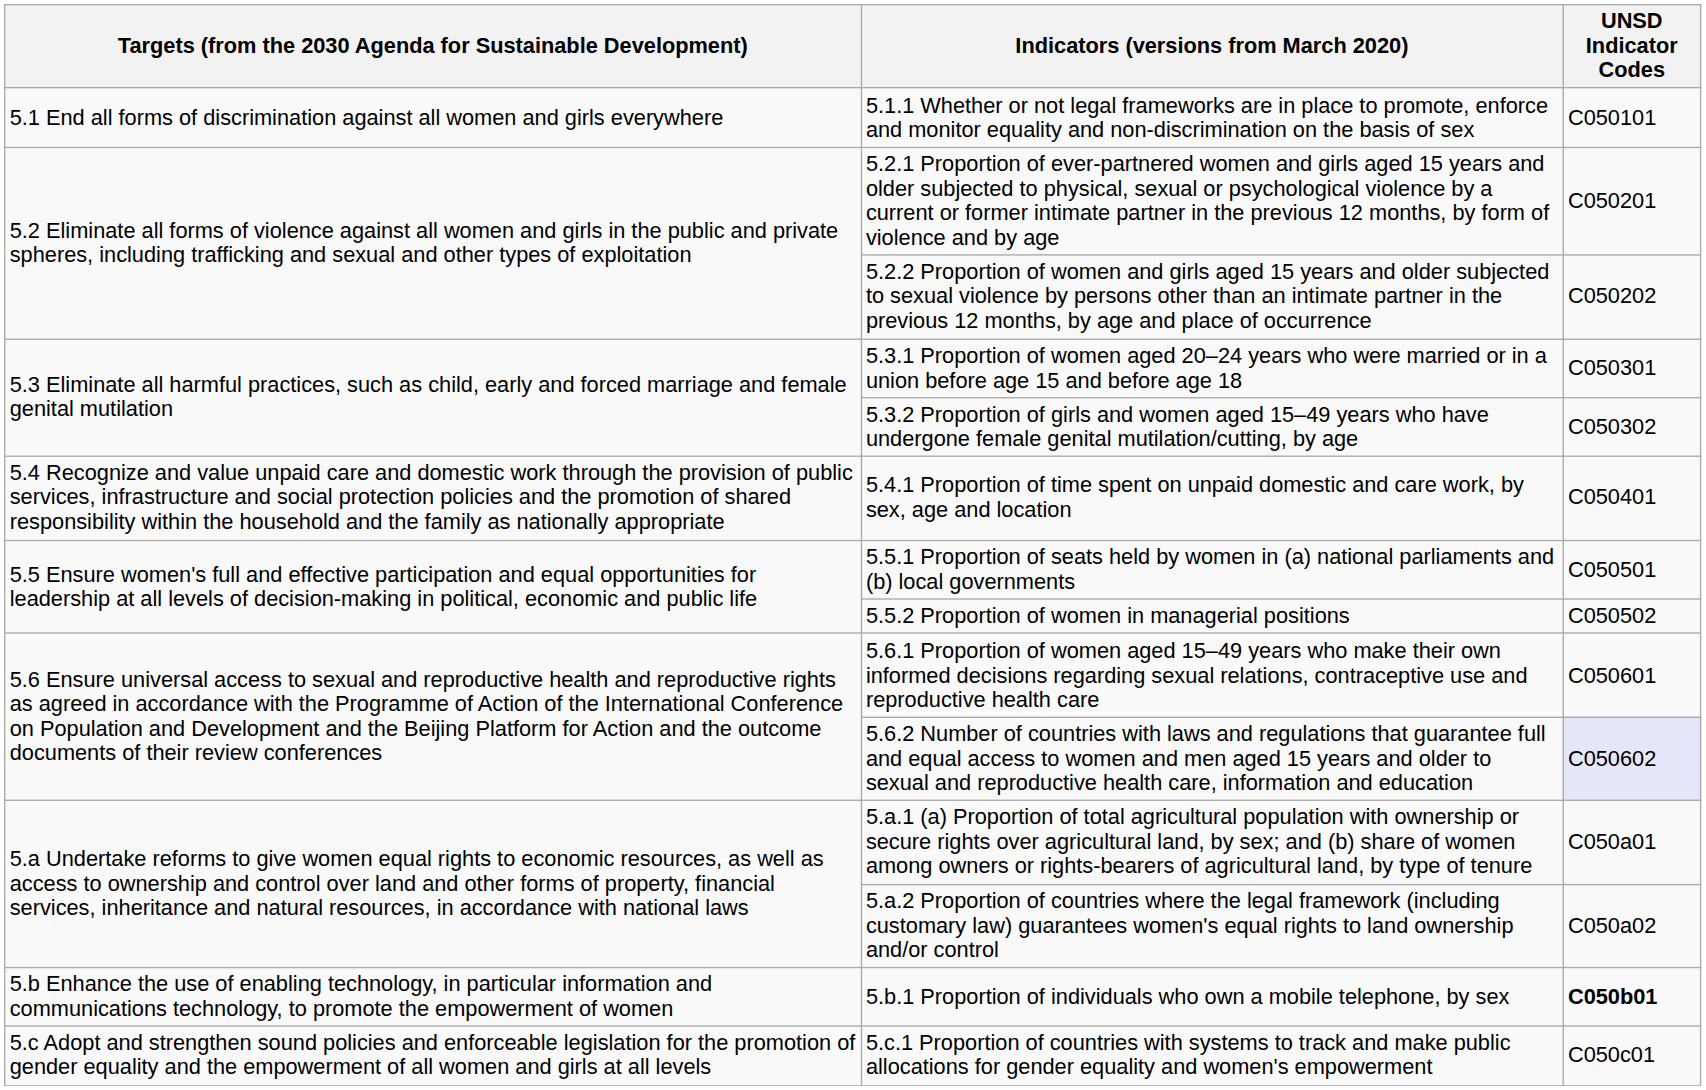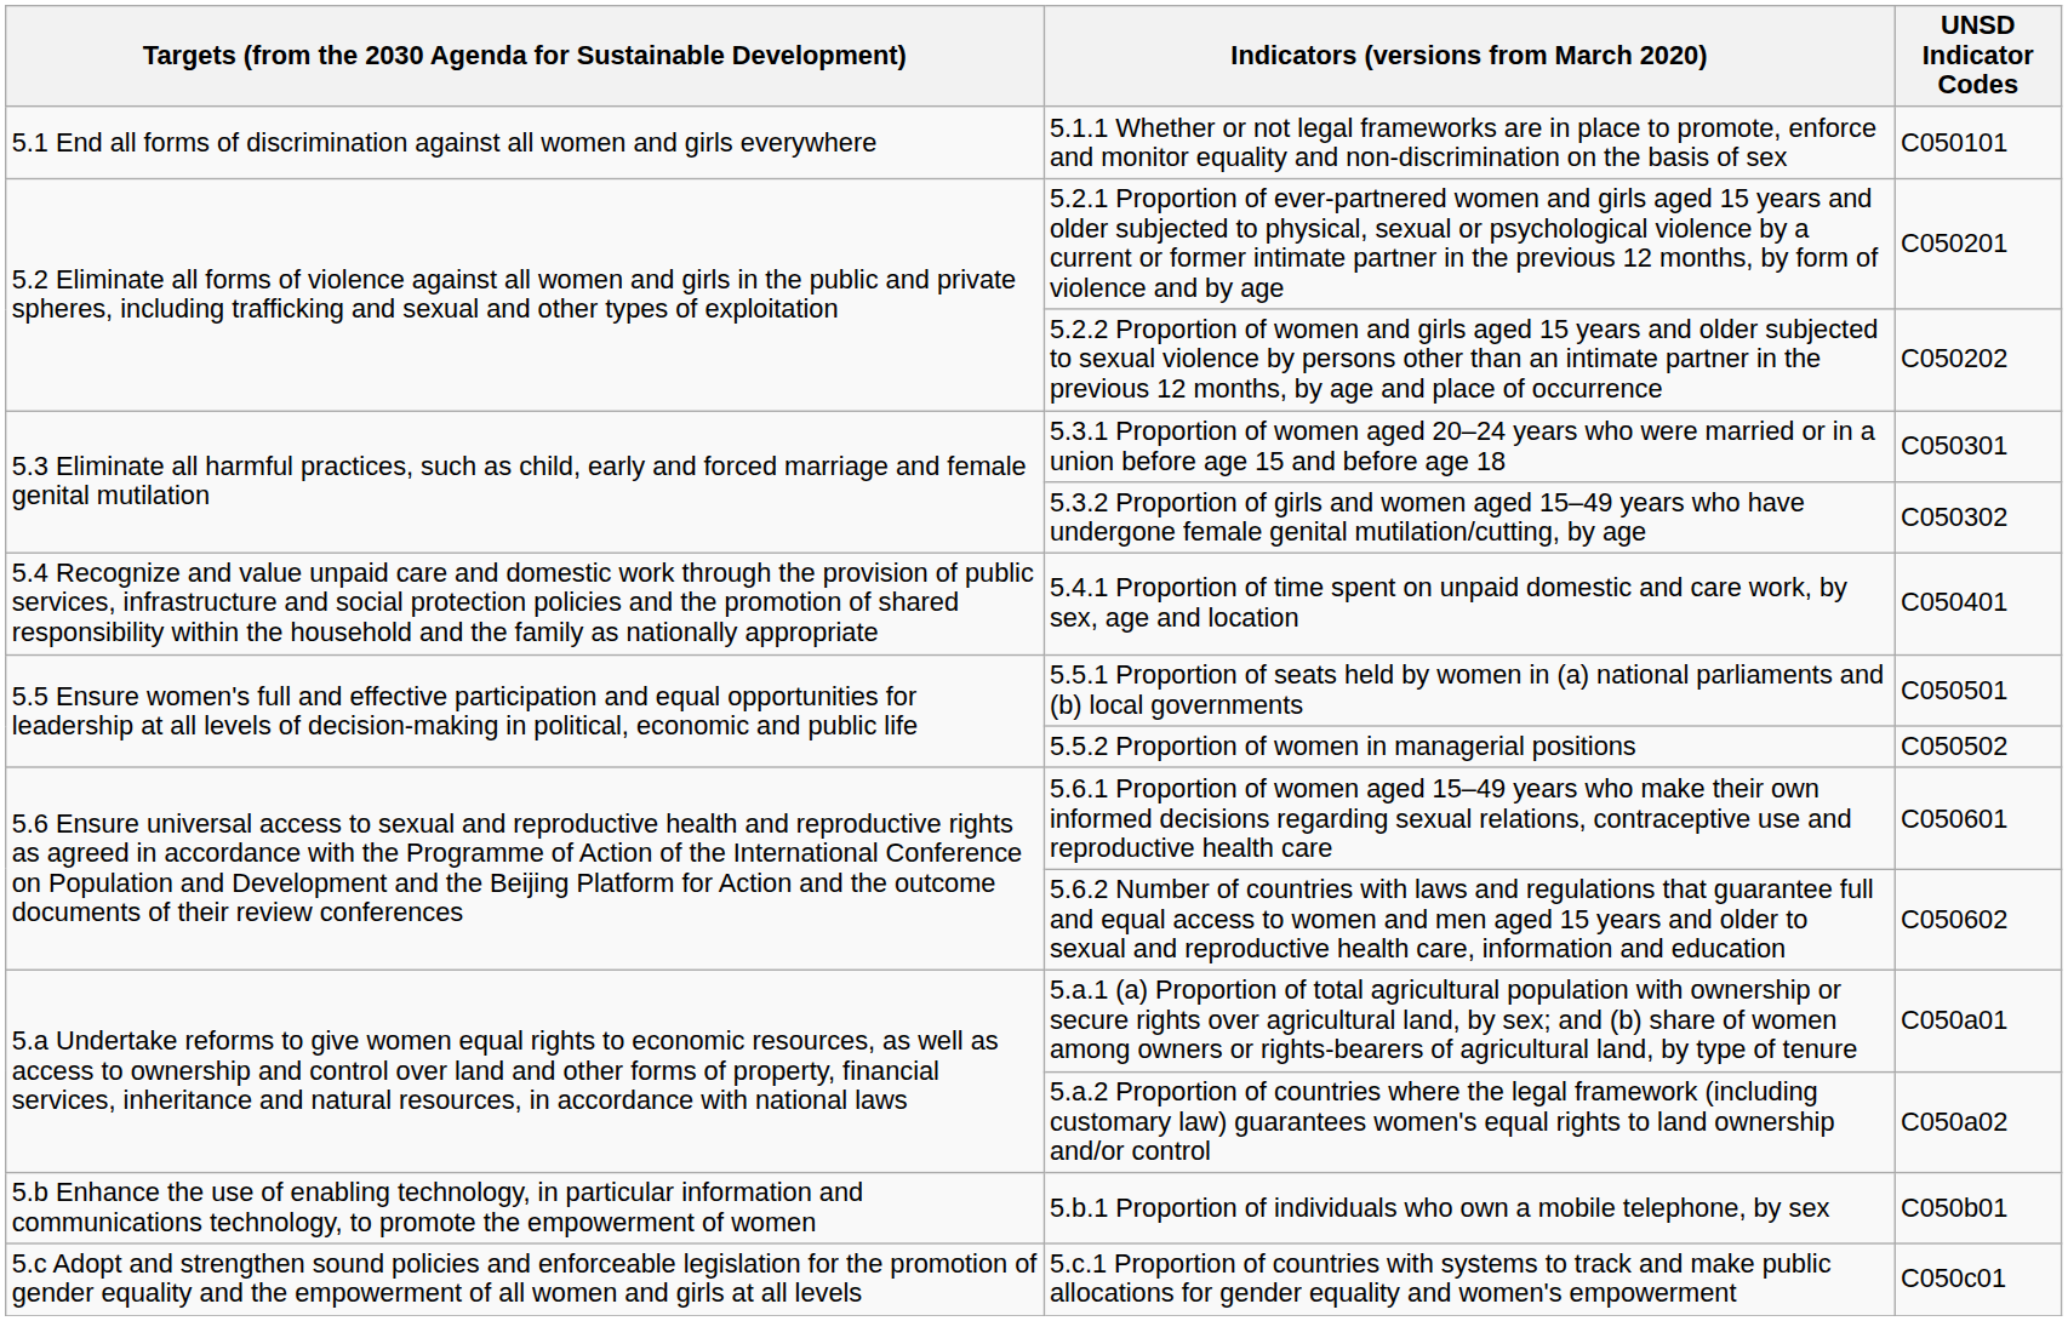row 11 | UNSD Indicator Codes: lavender background -> no background
row 14 | UNSD Indicator Codes: bold -> normal
